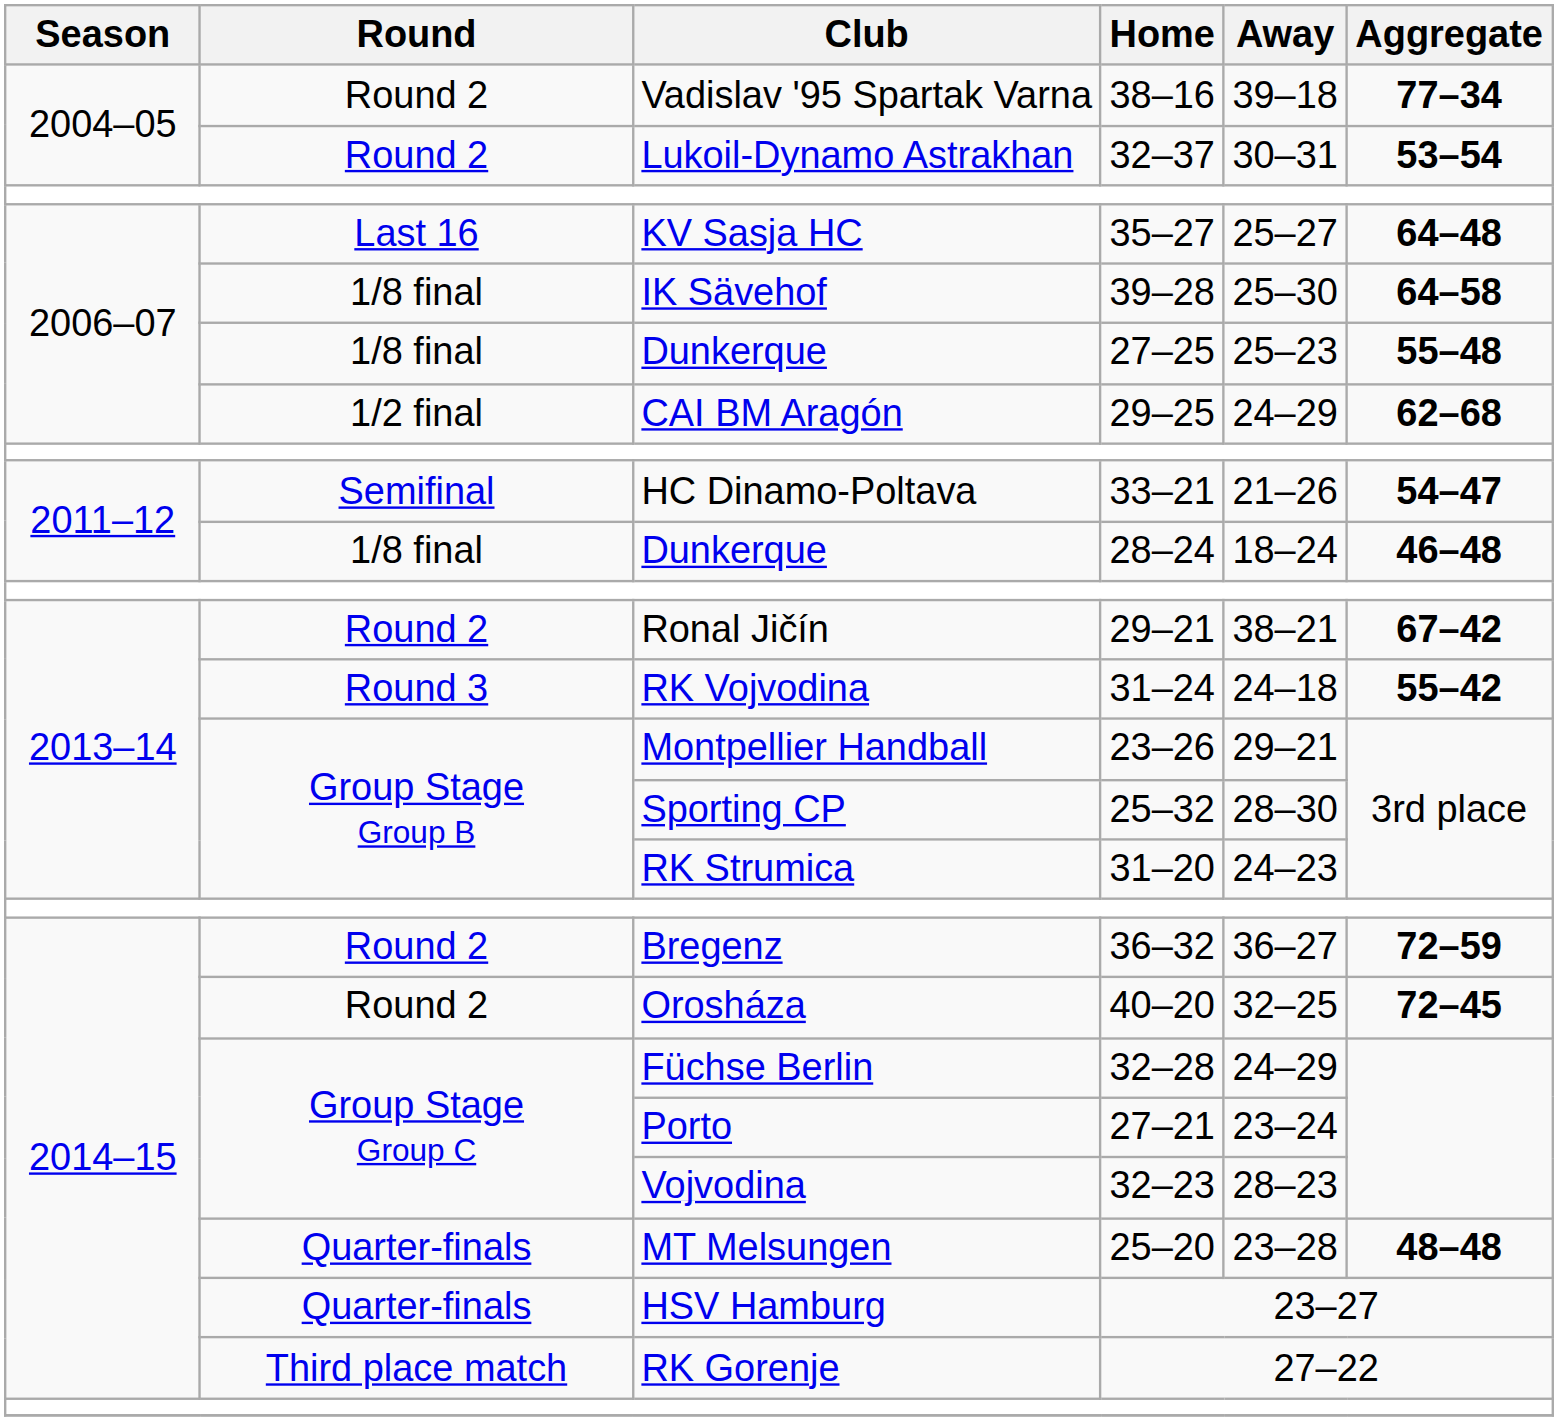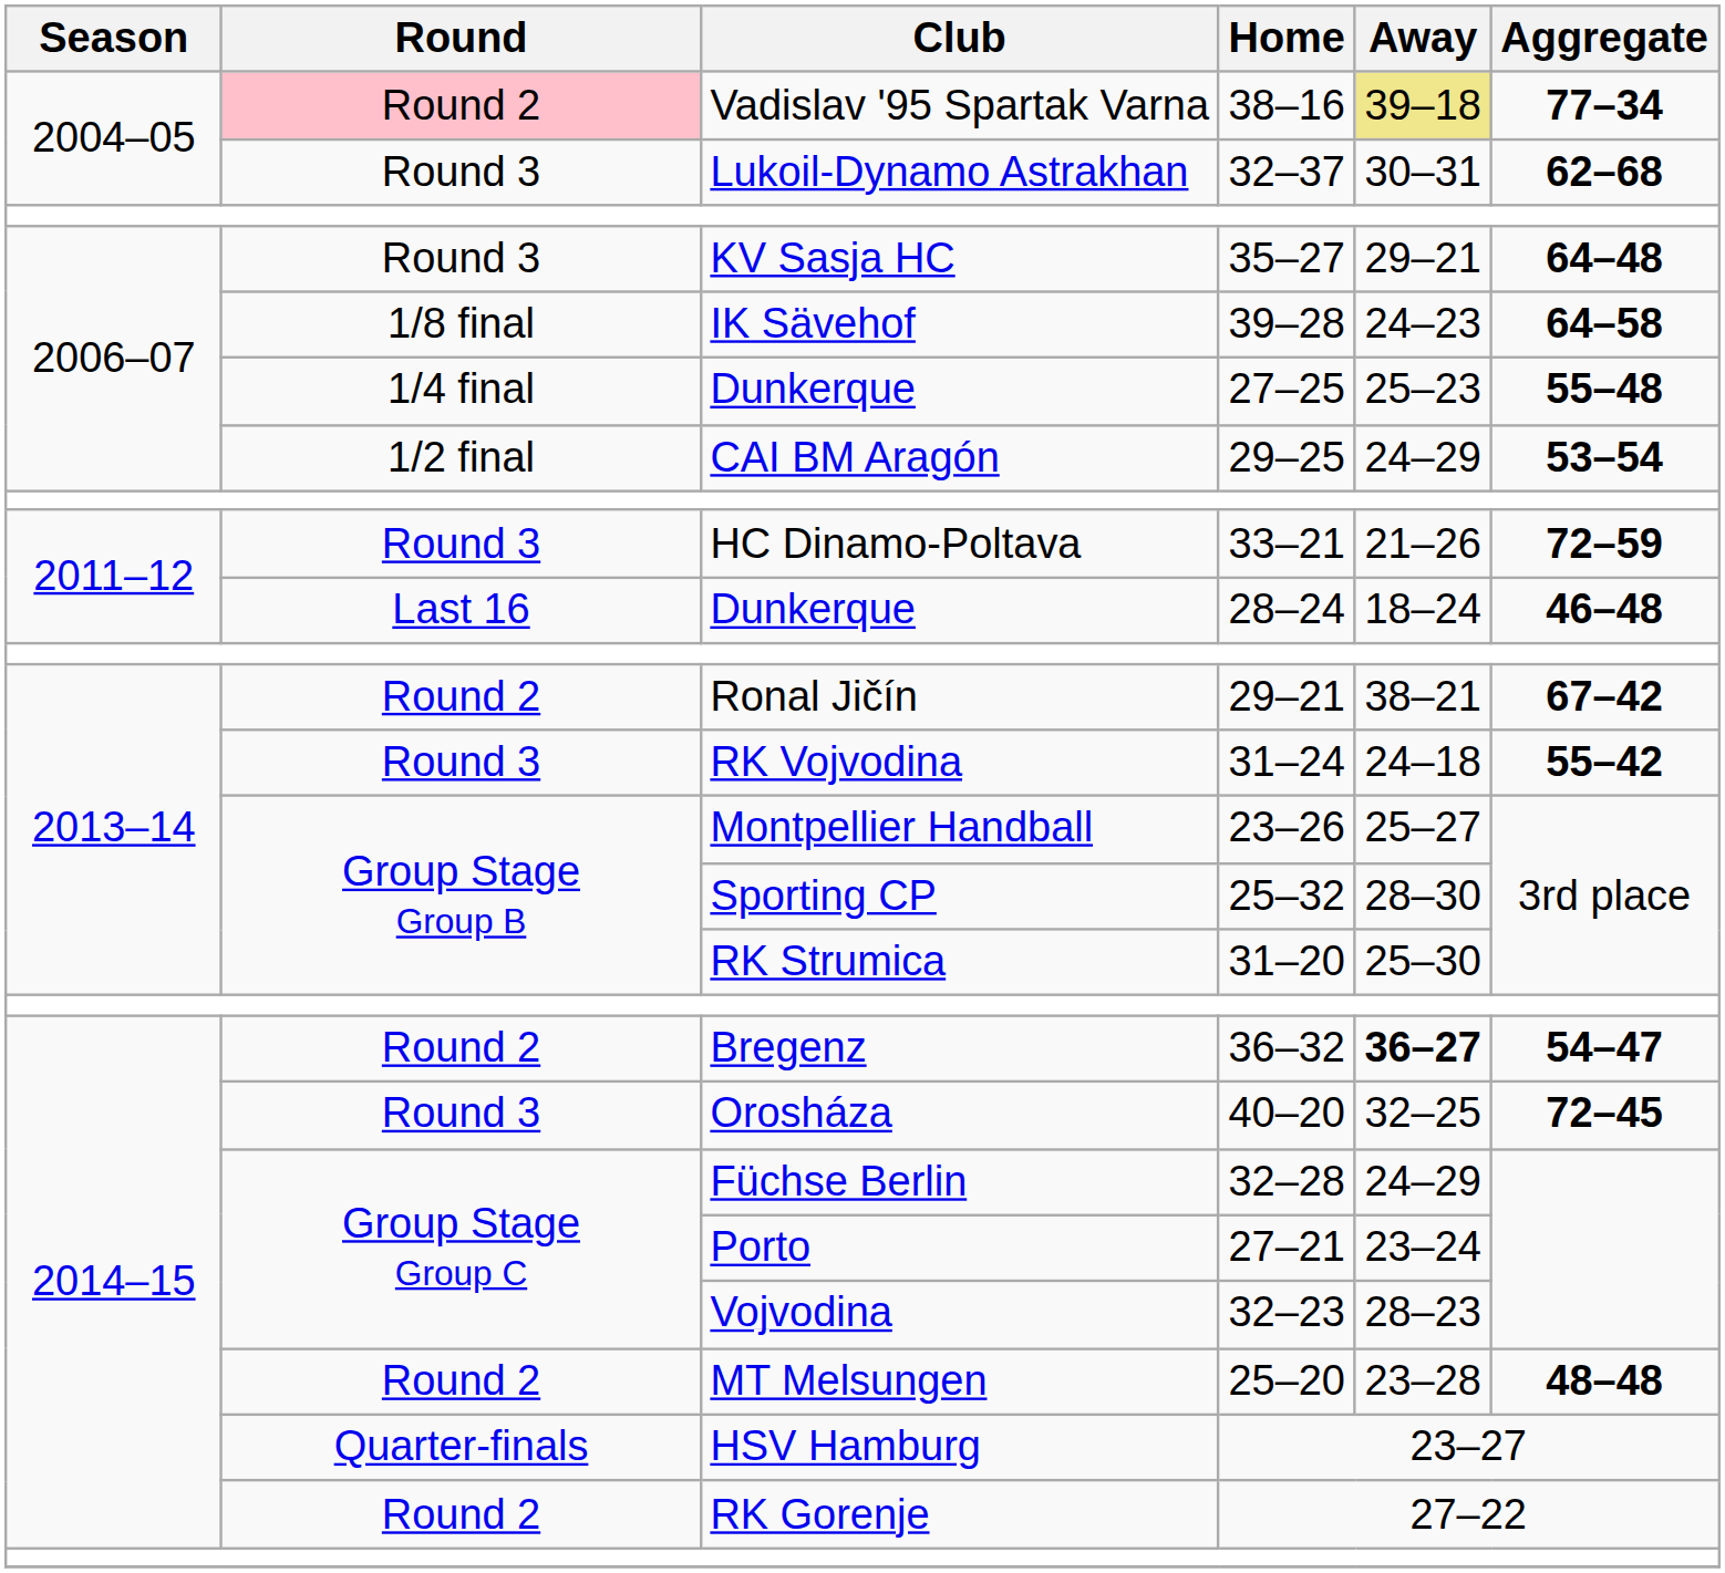38–16 | Round: no background -> pink background
38–16 | Away: no background -> khaki background
32–37 | Round: Round 2 -> Round 3
32–37 | Aggregate: 53–54 -> 62–68
35–27 | Round: Last 16 -> Round 3
35–27 | Away: 25–27 -> 29–21
39–28 | Away: 25–30 -> 24–23
27–25 | Round: 1/8 final -> 1/4 final
29–25 | Aggregate: 62–68 -> 53–54
33–21 | Round: Semifinal -> Round 3
33–21 | Aggregate: 54–47 -> 72–59
28–24 | Round: 1/8 final -> Last 16
23–26 | Away: 29–21 -> 25–27
31–20 | Away: 24–23 -> 25–30
36–32 | Away: normal -> bold
36–32 | Aggregate: 72–59 -> 54–47
40–20 | Round: Round 2 -> Round 3
25–20 | Round: Quarter-finals -> Round 2
27–22 | Round: Third place match -> Round 2
